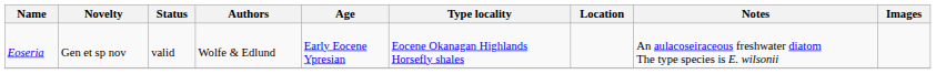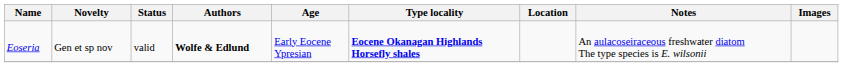Eoseria | Authors: normal -> bold
Eoseria | Type locality: normal -> bold
